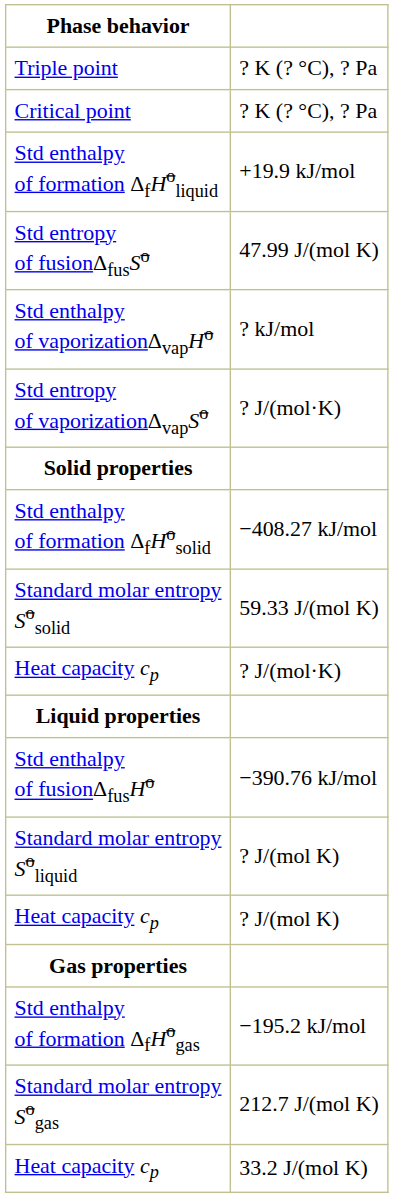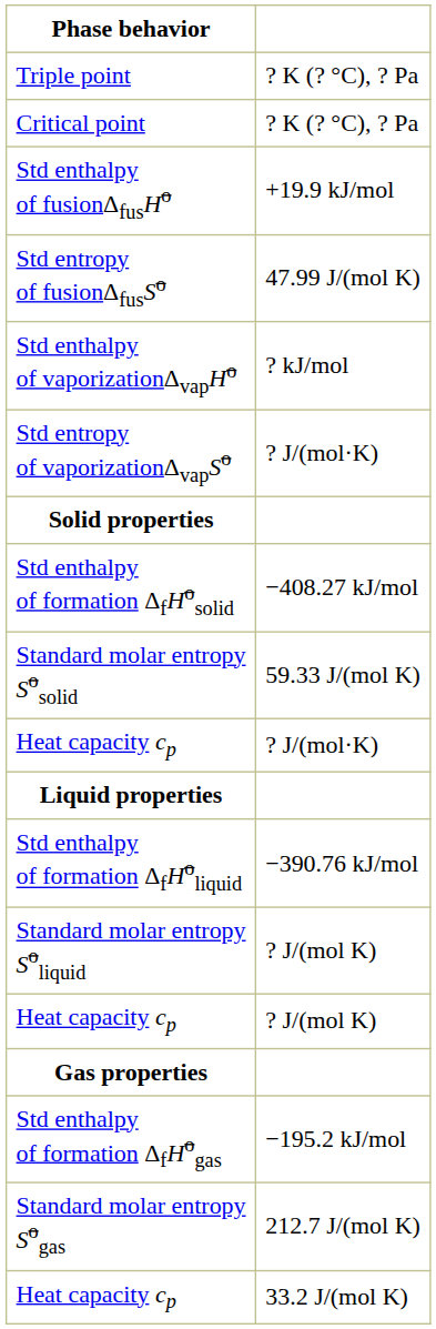row 4 | Phase behavior: Std enthalpy of formation ΔfHoliquid -> Std enthalpy of fusionΔfusHo
row 13 | Phase behavior: Std enthalpy of fusionΔfusHo -> Std enthalpy of formation ΔfHoliquid
